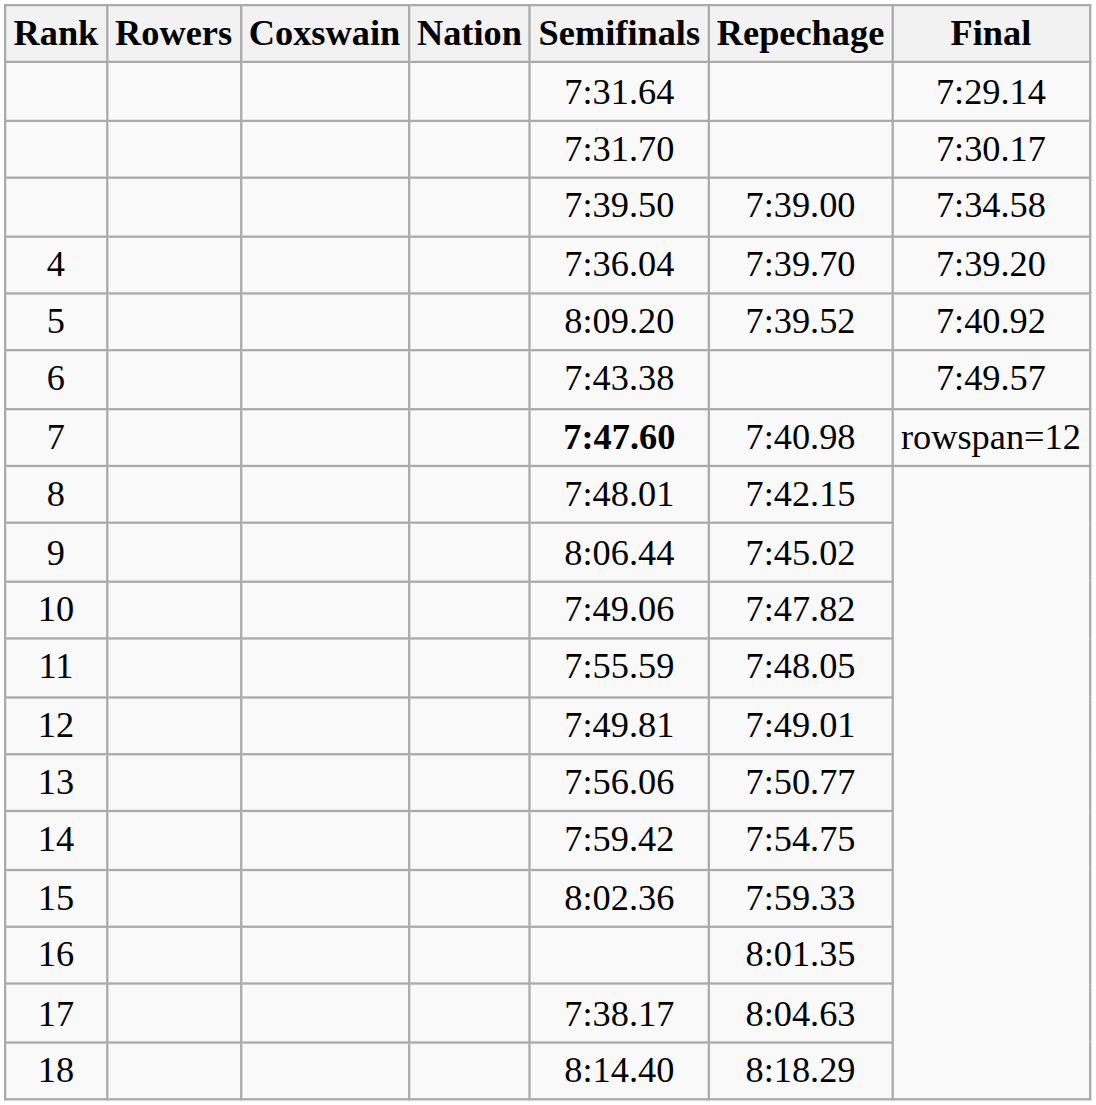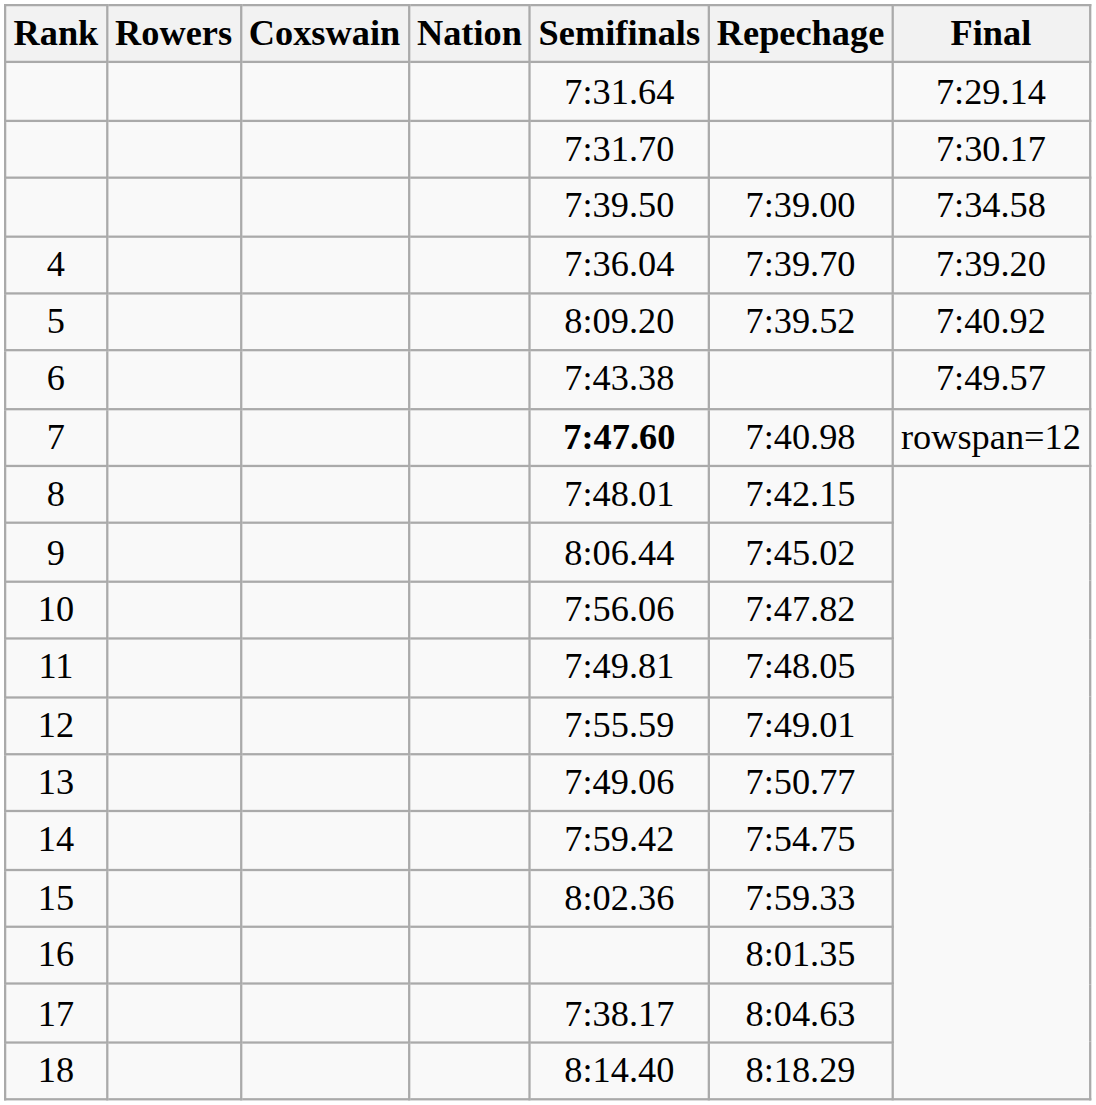10 | Semifinals: 7:49.06 -> 7:56.06
11 | Semifinals: 7:55.59 -> 7:49.81
12 | Semifinals: 7:49.81 -> 7:55.59
13 | Semifinals: 7:56.06 -> 7:49.06
